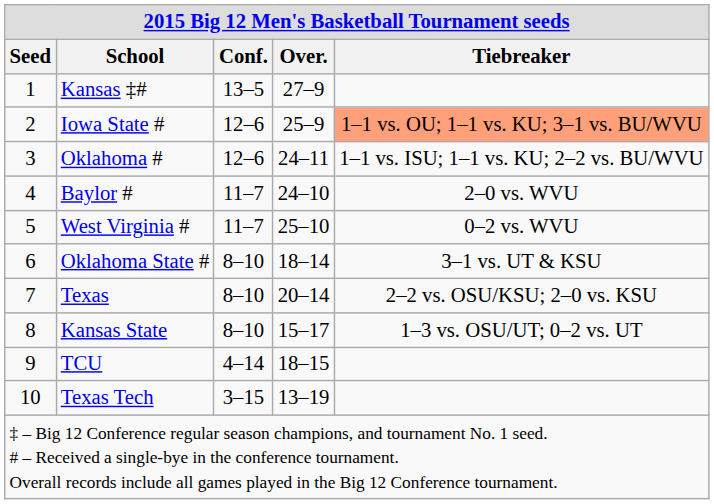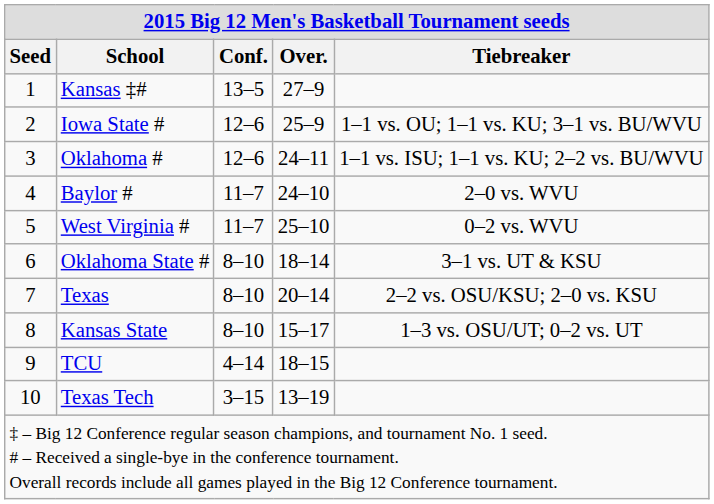Iowa State # | Tiebreaker: lightsalmon background -> no background
